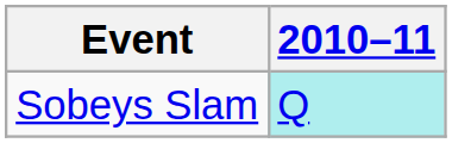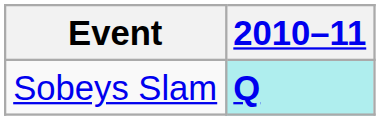Sobeys Slam | 2010–11: normal -> bold
